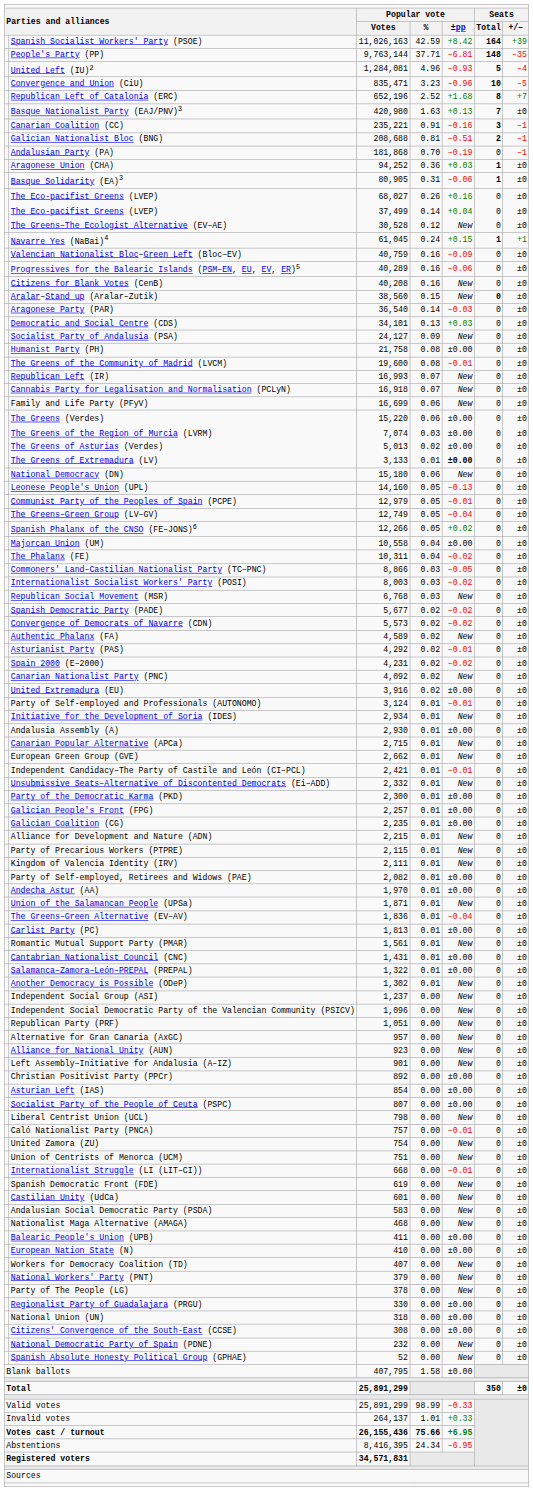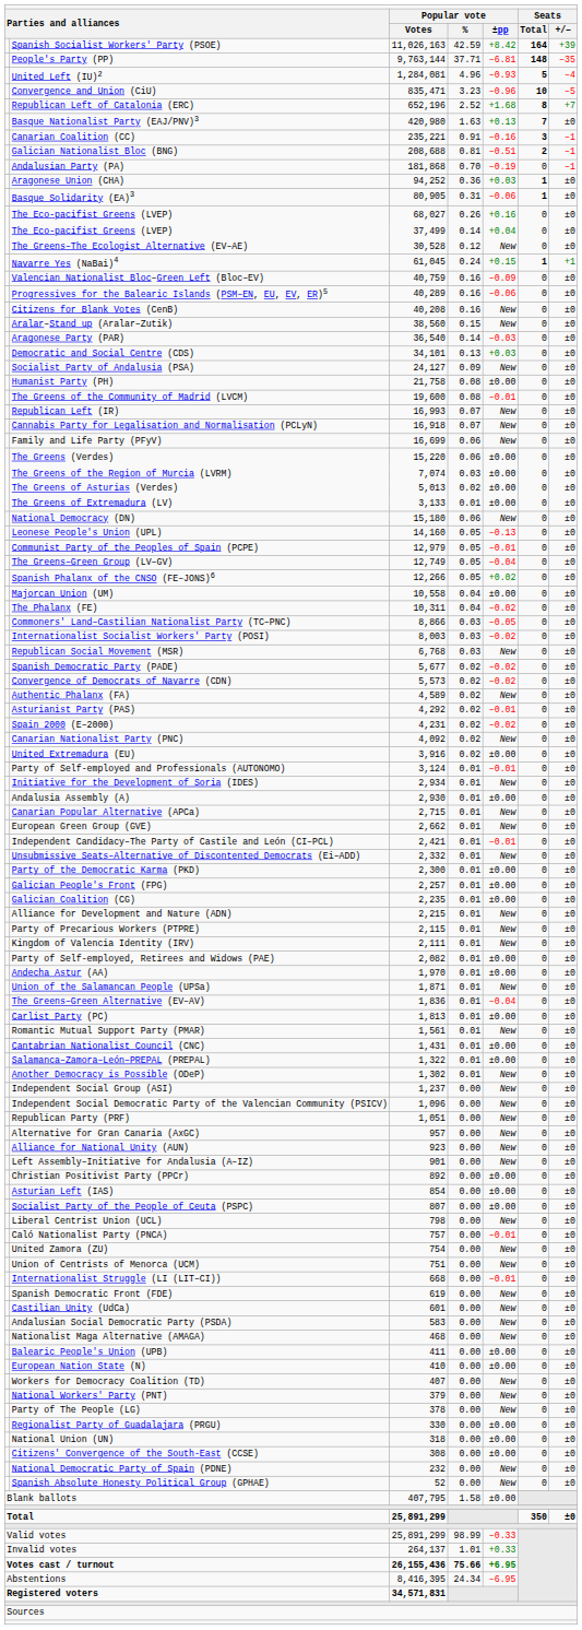Aralar–Stand up (Aralar–Zutik) | column 6: bold -> normal
The Greens of Extremadura (LV) | column 5: bold -> normal
